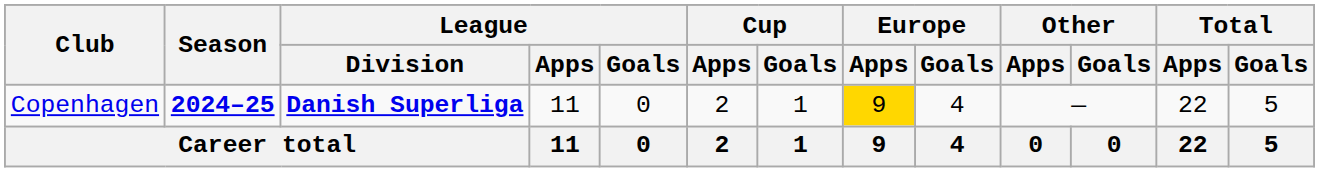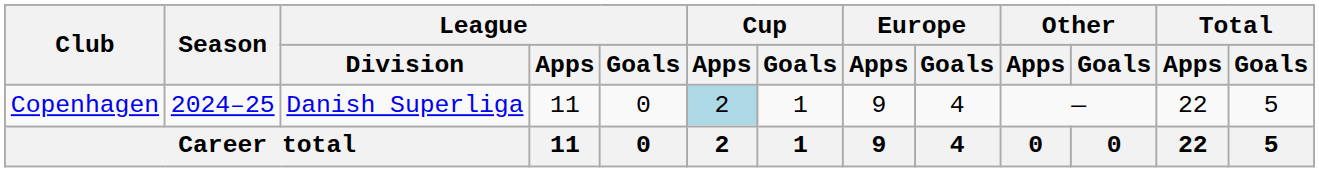Copenhagen | Season: bold -> normal
Copenhagen | League / Division: bold -> normal
Copenhagen | Cup / Apps: no background -> lightblue background
Copenhagen | Europe / Apps: gold background -> no background
